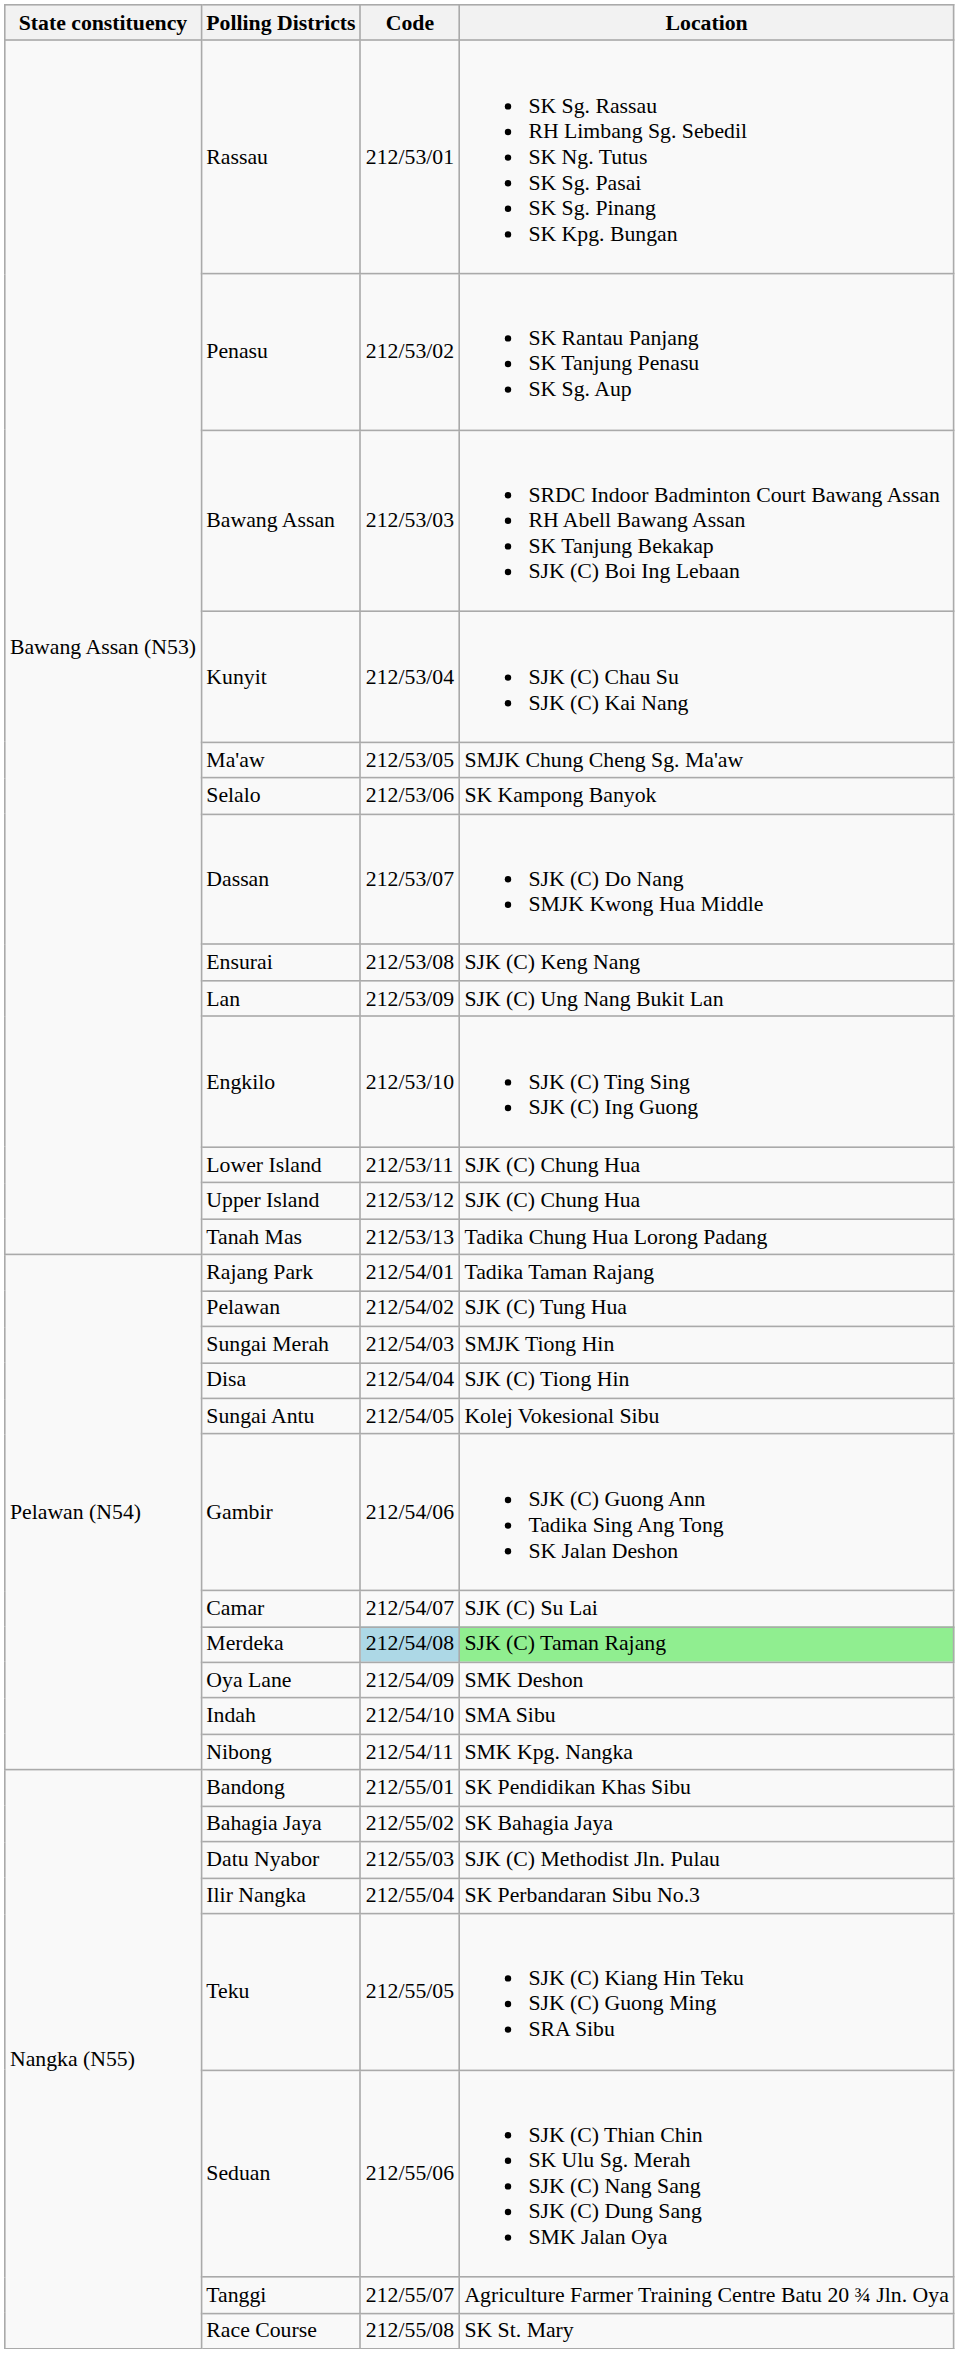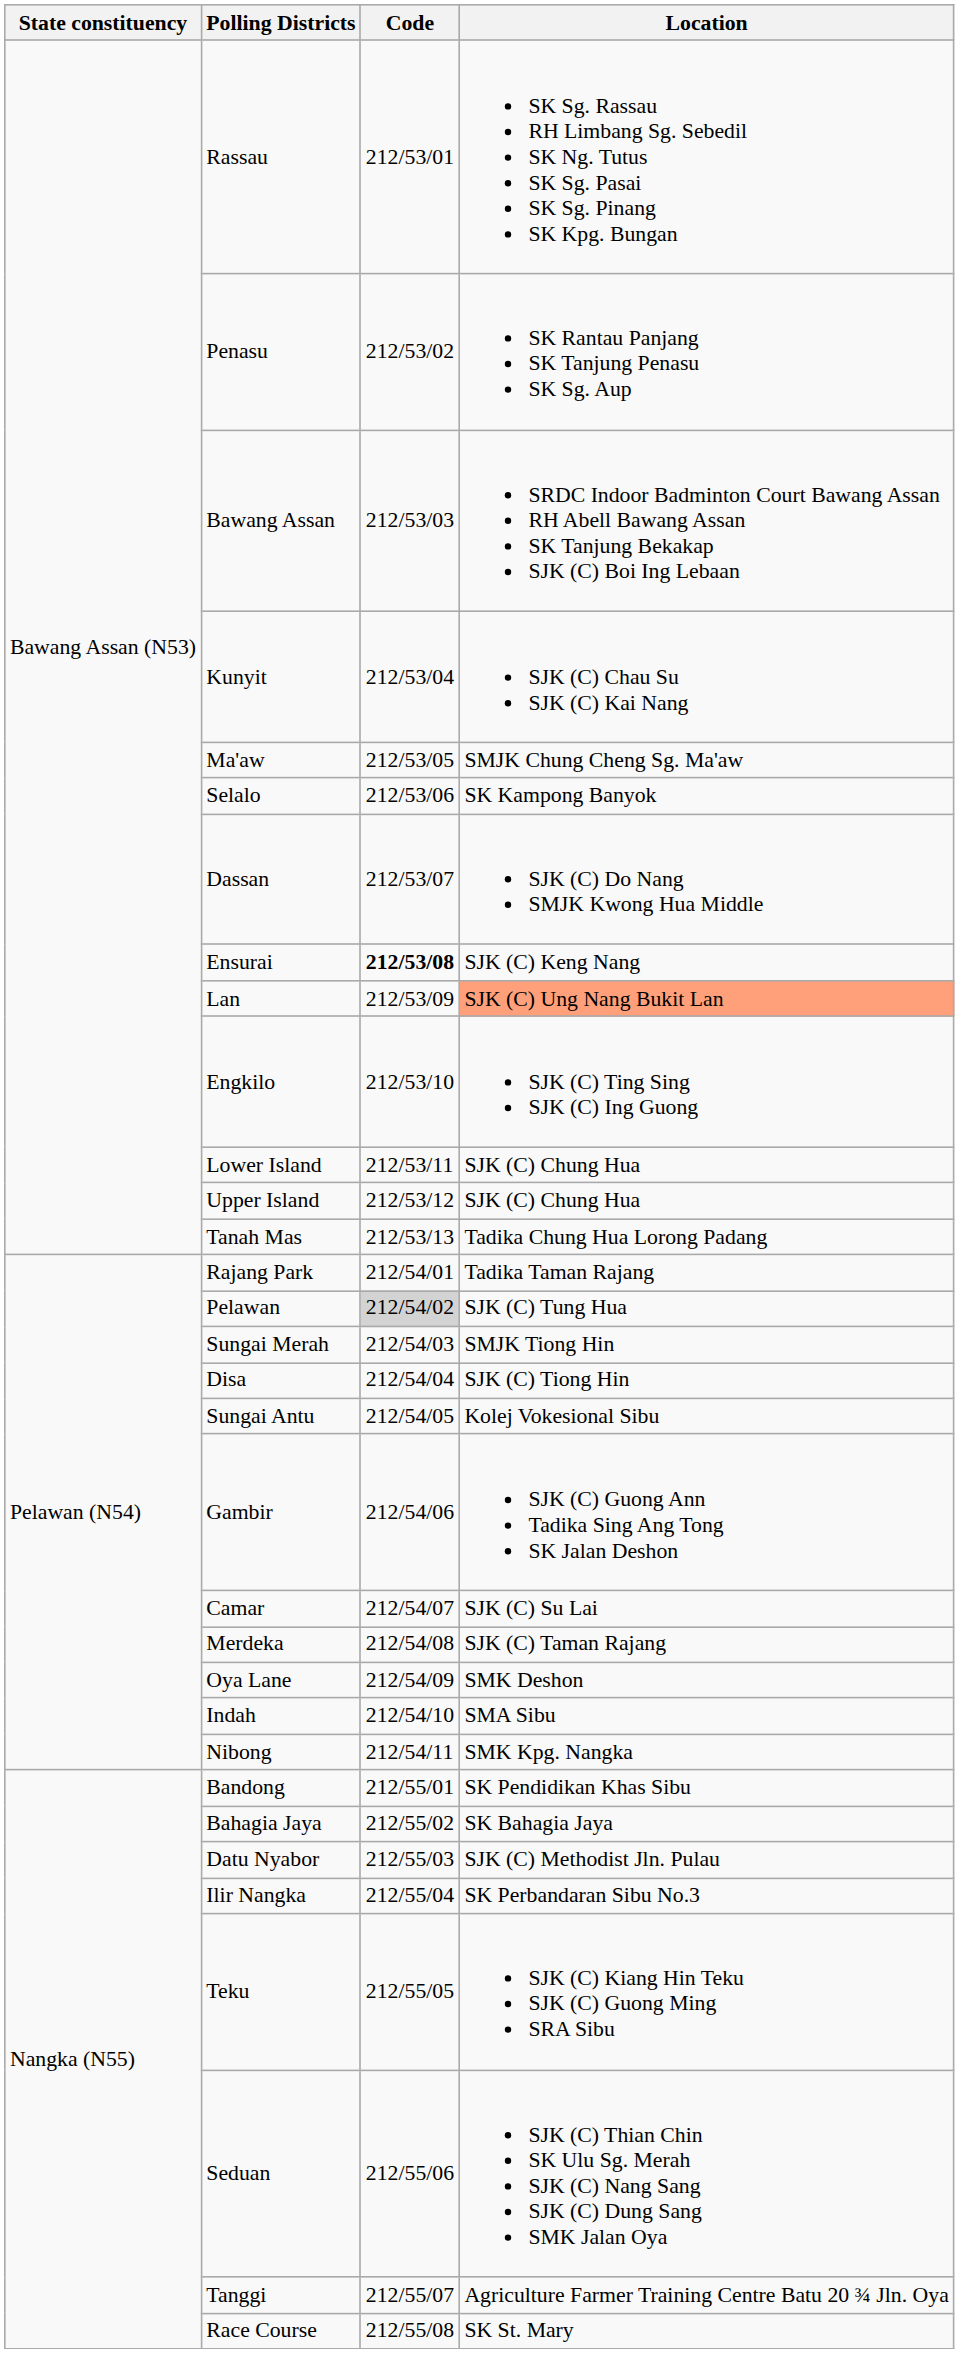Ensurai | Code: normal -> bold
Lan | Location: no background -> lightsalmon background
Pelawan | Code: no background -> lightgrey background
Merdeka | Code: lightblue background -> no background
Merdeka | Location: lightgreen background -> no background
